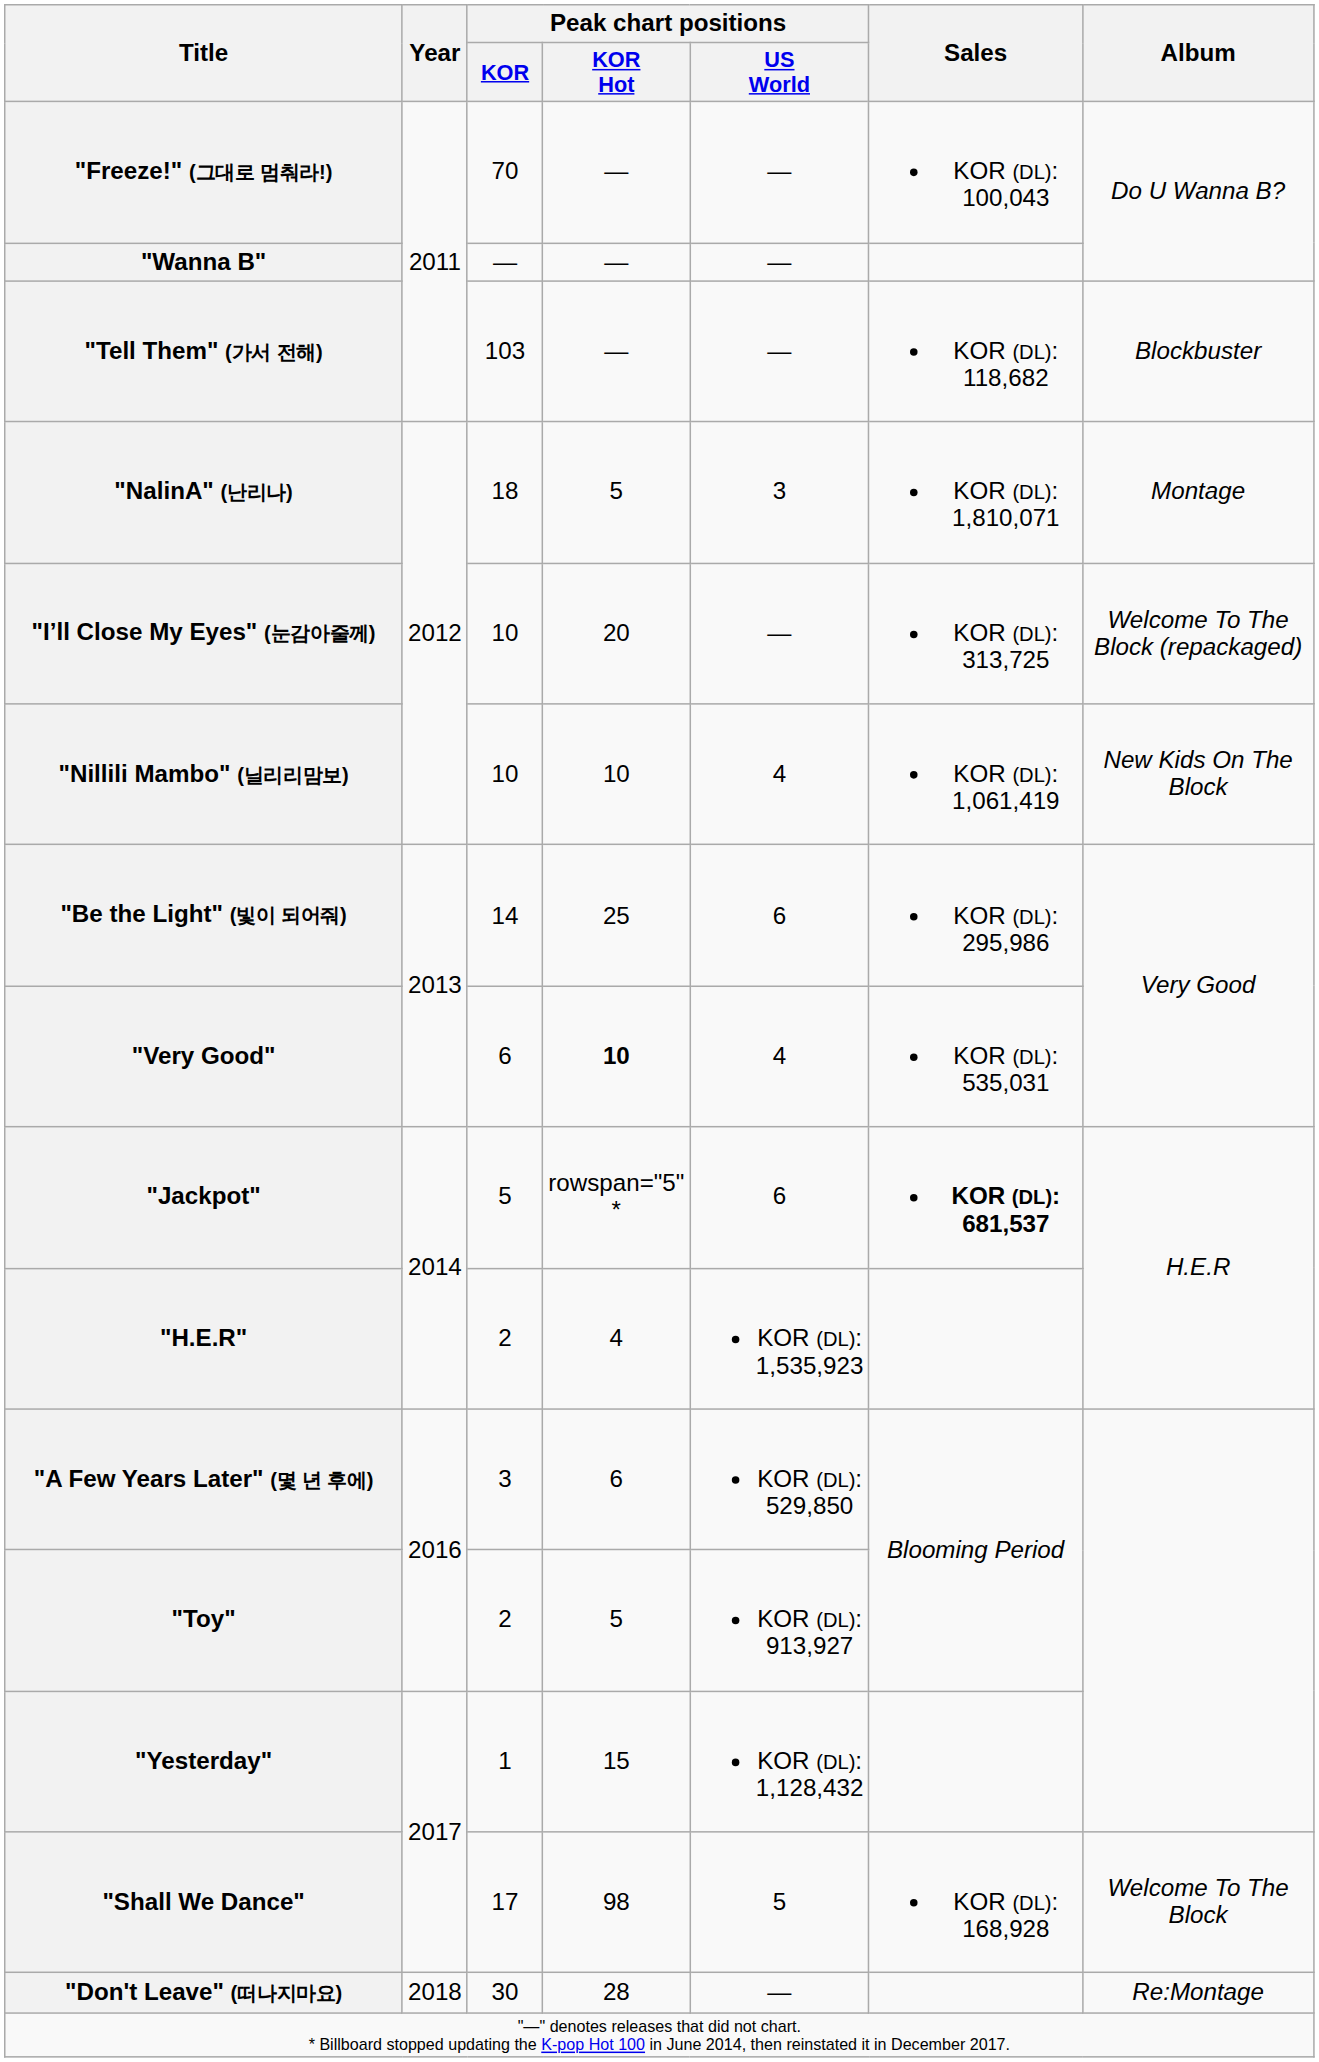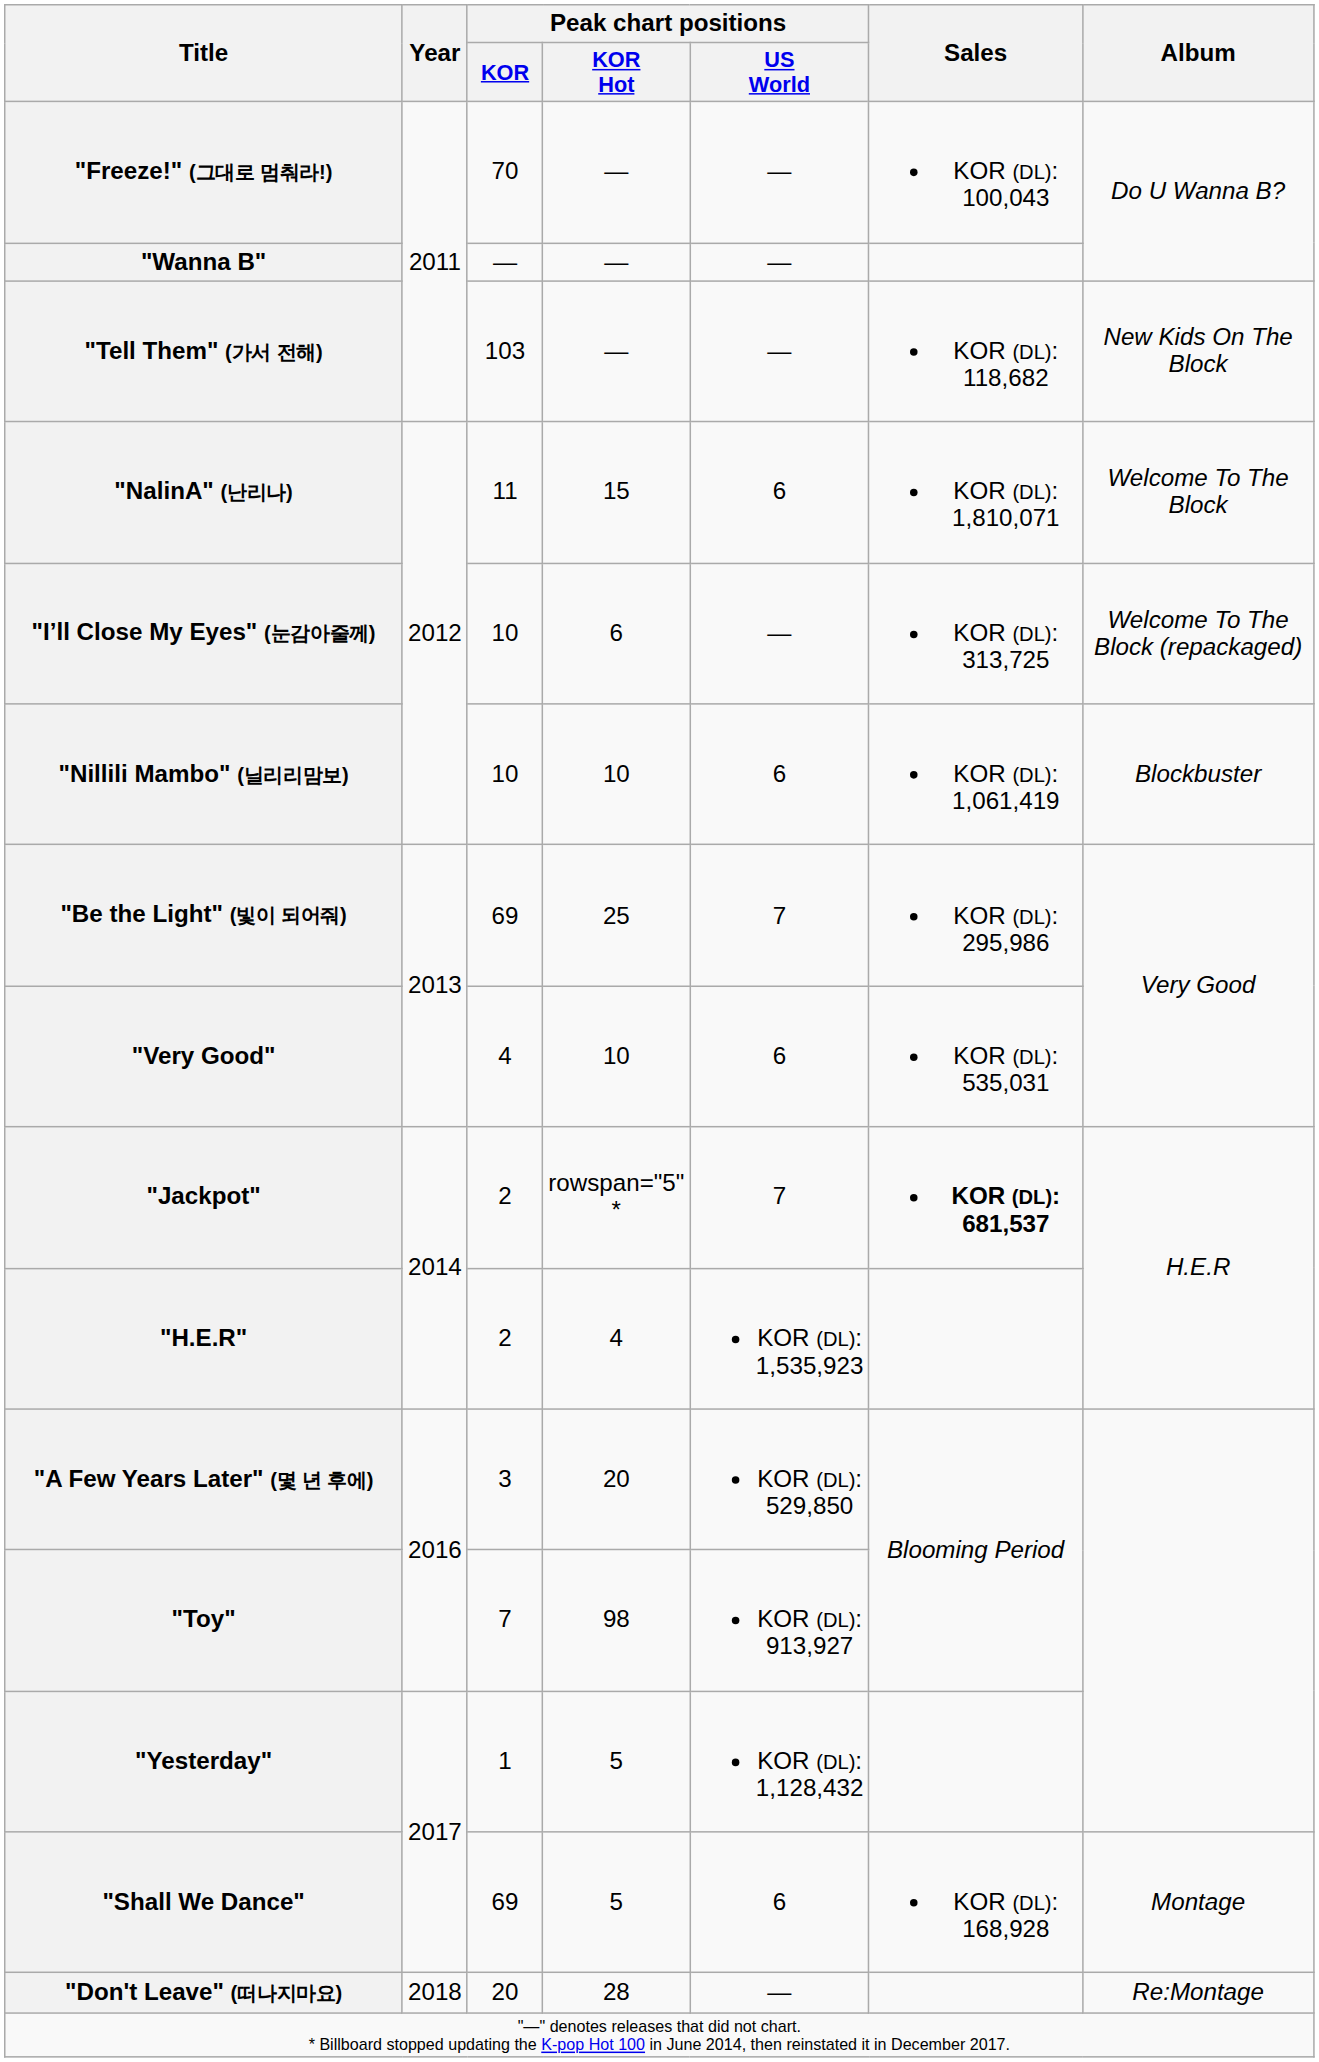"Tell Them" (가서 전해) | Album: Blockbuster -> New Kids On The Block
"NalinA" (난리나) | Peak chart positions / KOR: 18 -> 11
"NalinA" (난리나) | Peak chart positions / KOR Hot: 5 -> 15
"NalinA" (난리나) | Peak chart positions / US World: 3 -> 6
"NalinA" (난리나) | Album: Montage -> Welcome To The Block
"I’ll Close My Eyes" (눈감아줄께) | Peak chart positions / KOR Hot: 20 -> 6
"Nillili Mambo" (닐리리맘보) | Peak chart positions / US World: 4 -> 6
"Nillili Mambo" (닐리리맘보) | Album: New Kids On The Block -> Blockbuster
"Be the Light" (빛이 되어줘) | Peak chart positions / KOR: 14 -> 69
"Be the Light" (빛이 되어줘) | Peak chart positions / US World: 6 -> 7
"Very Good" | Peak chart positions / KOR: 6 -> 4
"Very Good" | Peak chart positions / KOR Hot: bold -> normal
"Very Good" | Peak chart positions / US World: 4 -> 6
"Jackpot" | Peak chart positions / KOR: 5 -> 2
"Jackpot" | Peak chart positions / US World: 6 -> 7
"A Few Years Later" (몇 년 후에) | Peak chart positions / KOR Hot: 6 -> 20
"Toy" | Peak chart positions / KOR: 2 -> 7
"Toy" | Peak chart positions / KOR Hot: 5 -> 98
"Yesterday" | Peak chart positions / KOR Hot: 15 -> 5
"Shall We Dance" | Peak chart positions / KOR: 17 -> 69
"Shall We Dance" | Peak chart positions / KOR Hot: 98 -> 5
"Shall We Dance" | Peak chart positions / US World: 5 -> 6
"Shall We Dance" | Album: Welcome To The Block -> Montage
"Don't Leave" (떠나지마요) | Peak chart positions / KOR: 30 -> 20
